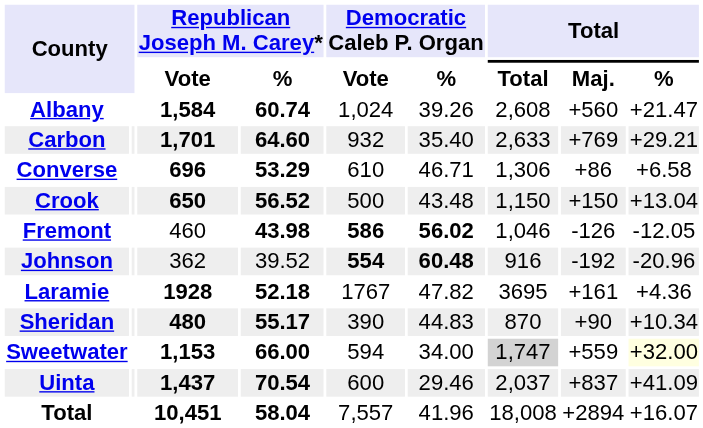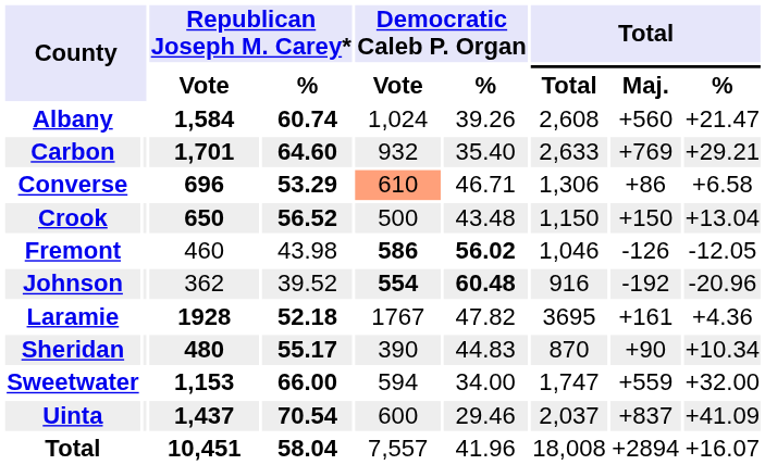Converse | Democratic Caleb P. Organ / Vote: no background -> lightsalmon background
Fremont | Republican Joseph M. Carey* / %: bold -> normal
Sweetwater | Total: lightgrey background -> no background
Sweetwater | Total / %: lightyellow background -> no background
